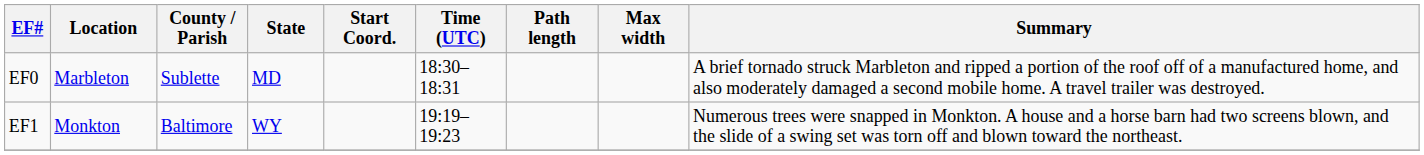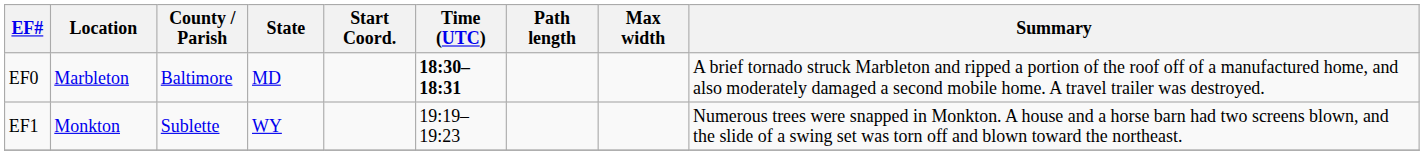EF0 | County / Parish: Sublette -> Baltimore
EF0 | Time (UTC): normal -> bold
EF1 | County / Parish: Baltimore -> Sublette
